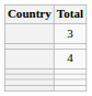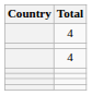row 2 | Total: 3 -> 4
